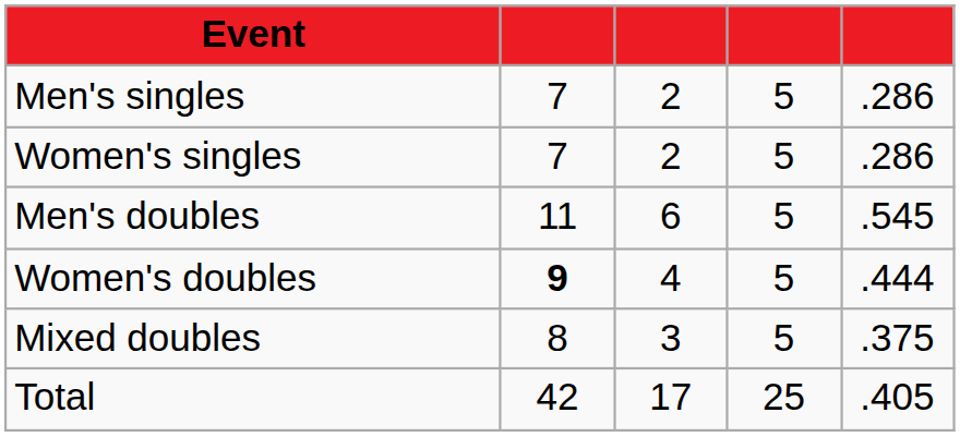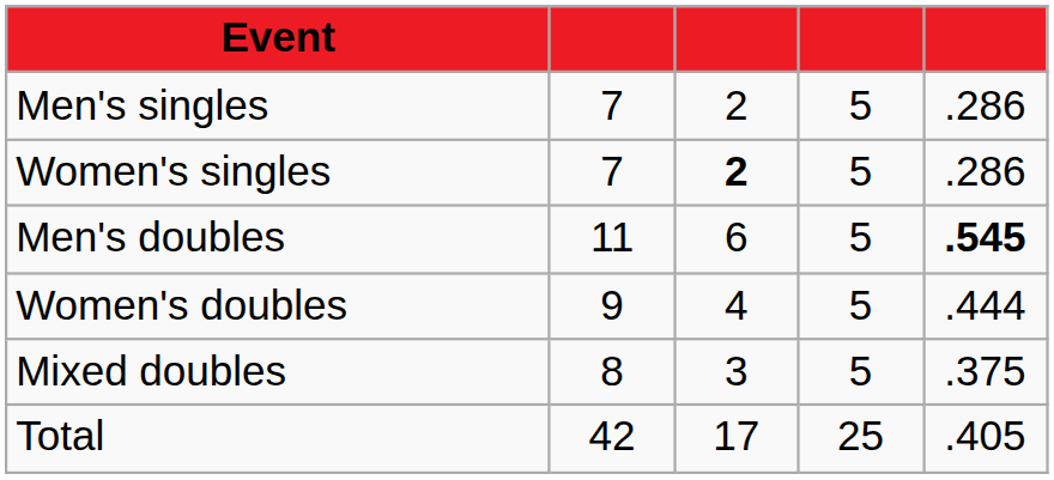Women's singles | column 3: normal -> bold
Men's doubles | column 5: normal -> bold
Women's doubles | column 2: bold -> normal
